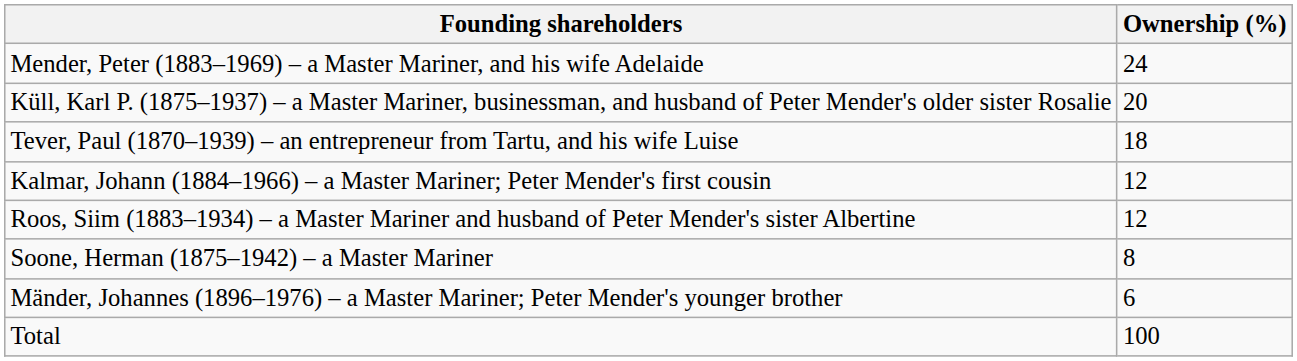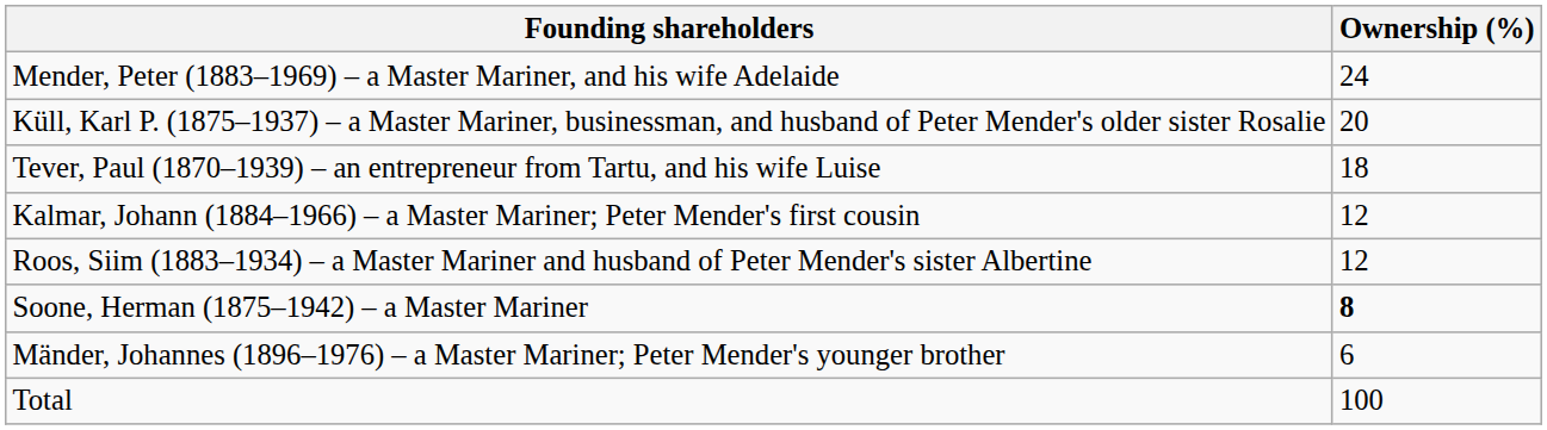Soone, Herman (1875–1942) – a Master Mariner | Ownership (%): normal -> bold
